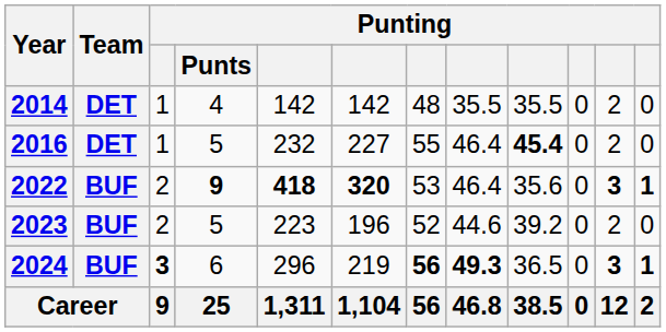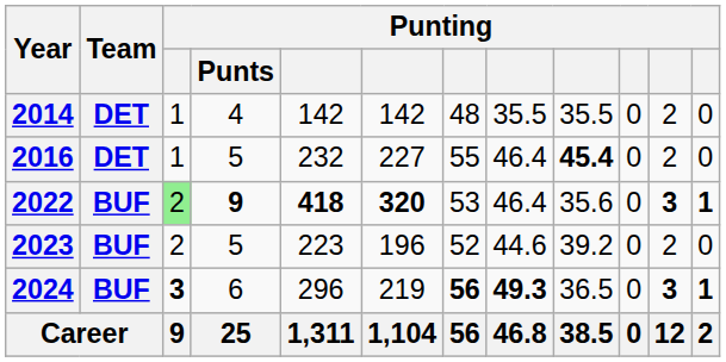2022 | column 3: no background -> lightgreen background
